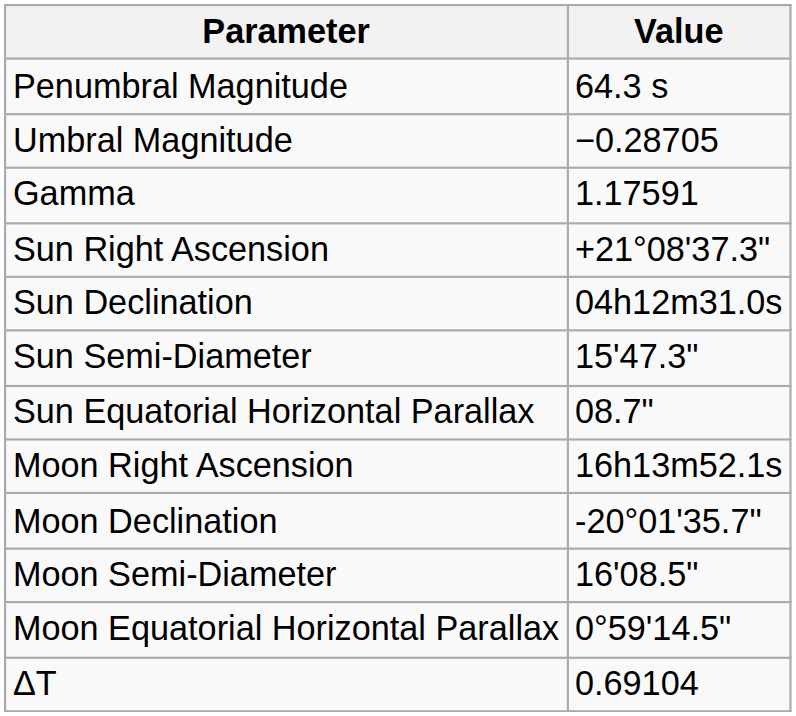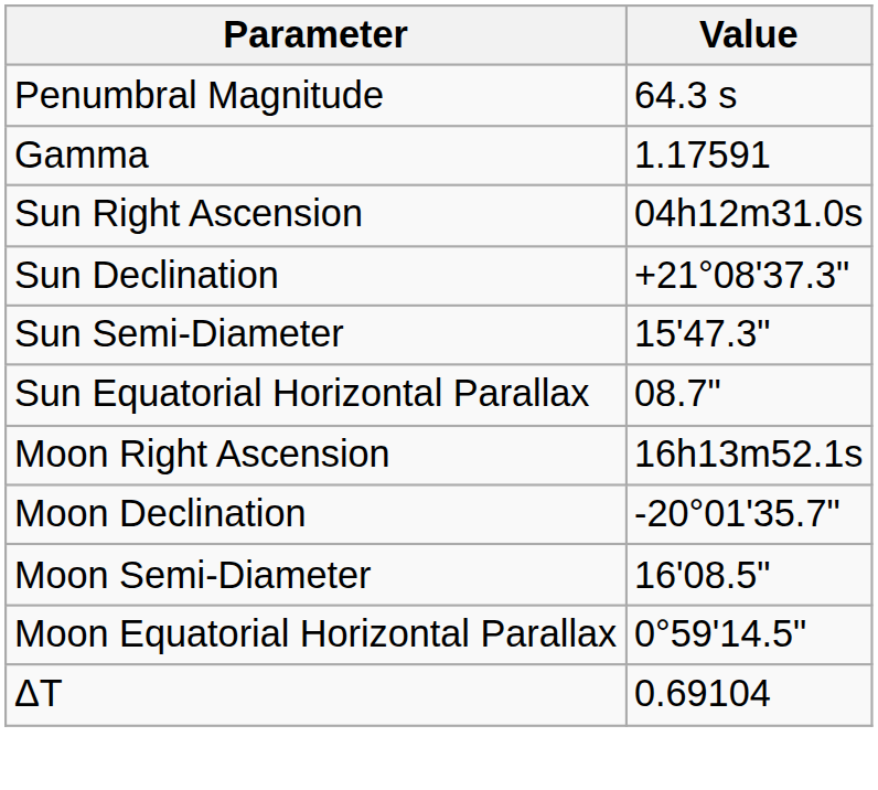- row: Umbral Magnitude | −0.28705
Sun Right Ascension | Value: +21°08'37.3" -> 04h12m31.0s
Sun Declination | Value: 04h12m31.0s -> +21°08'37.3"
